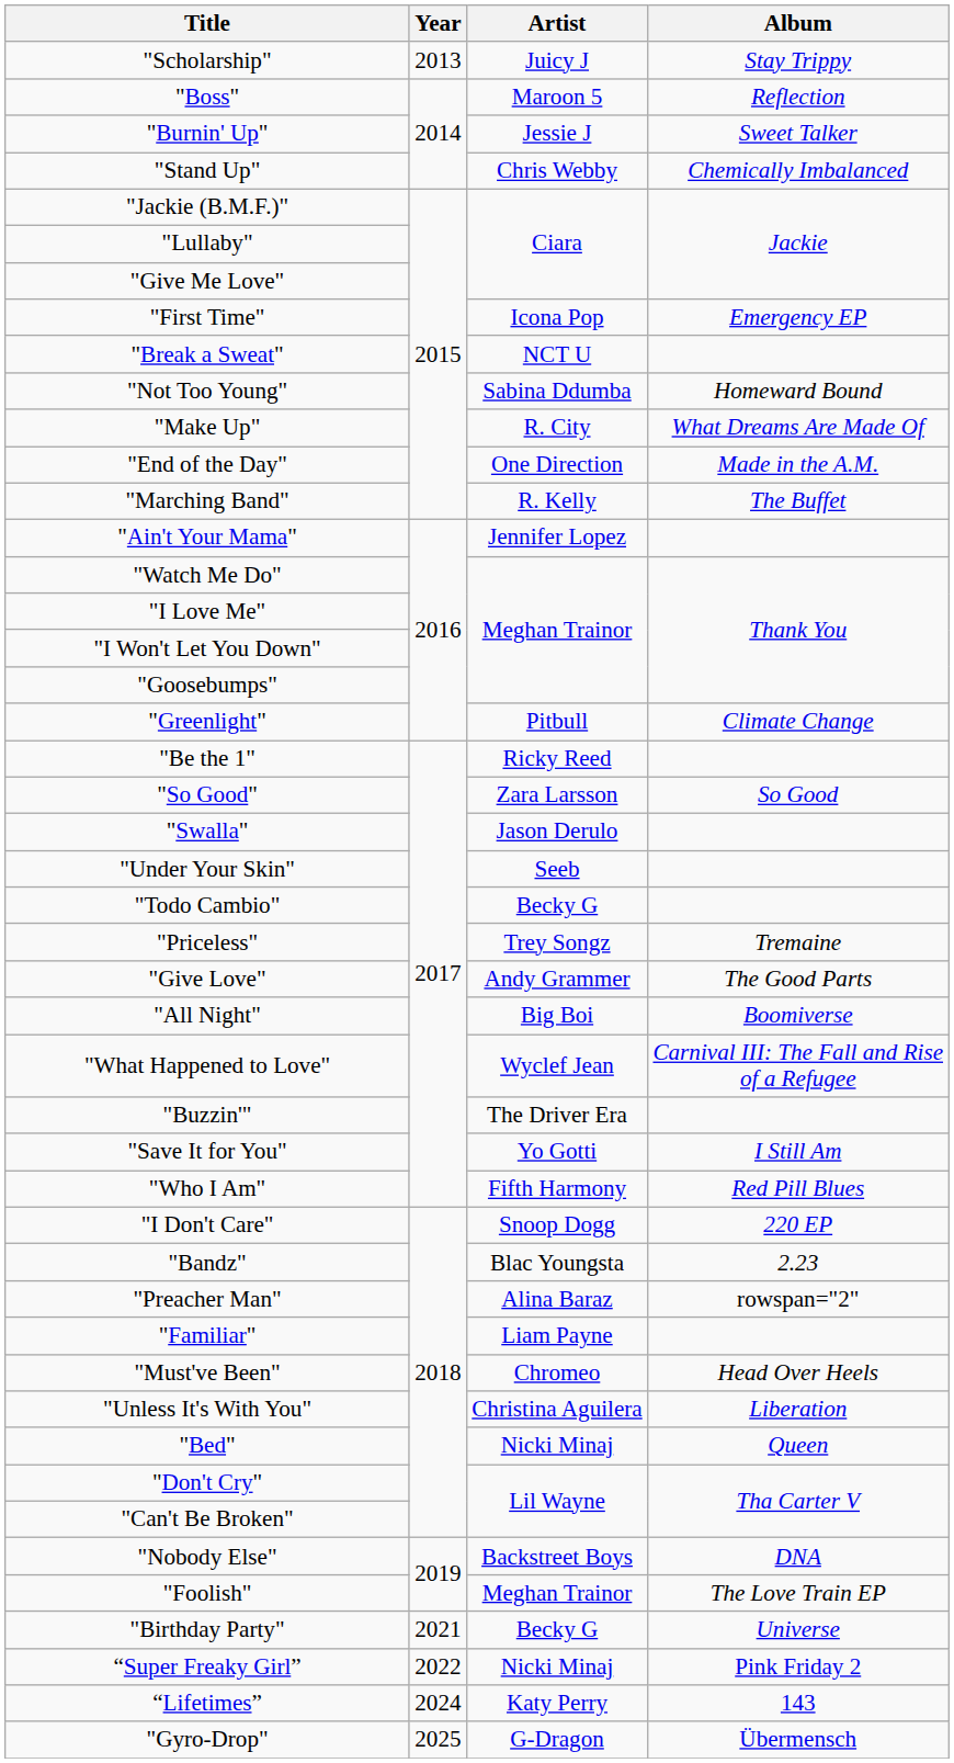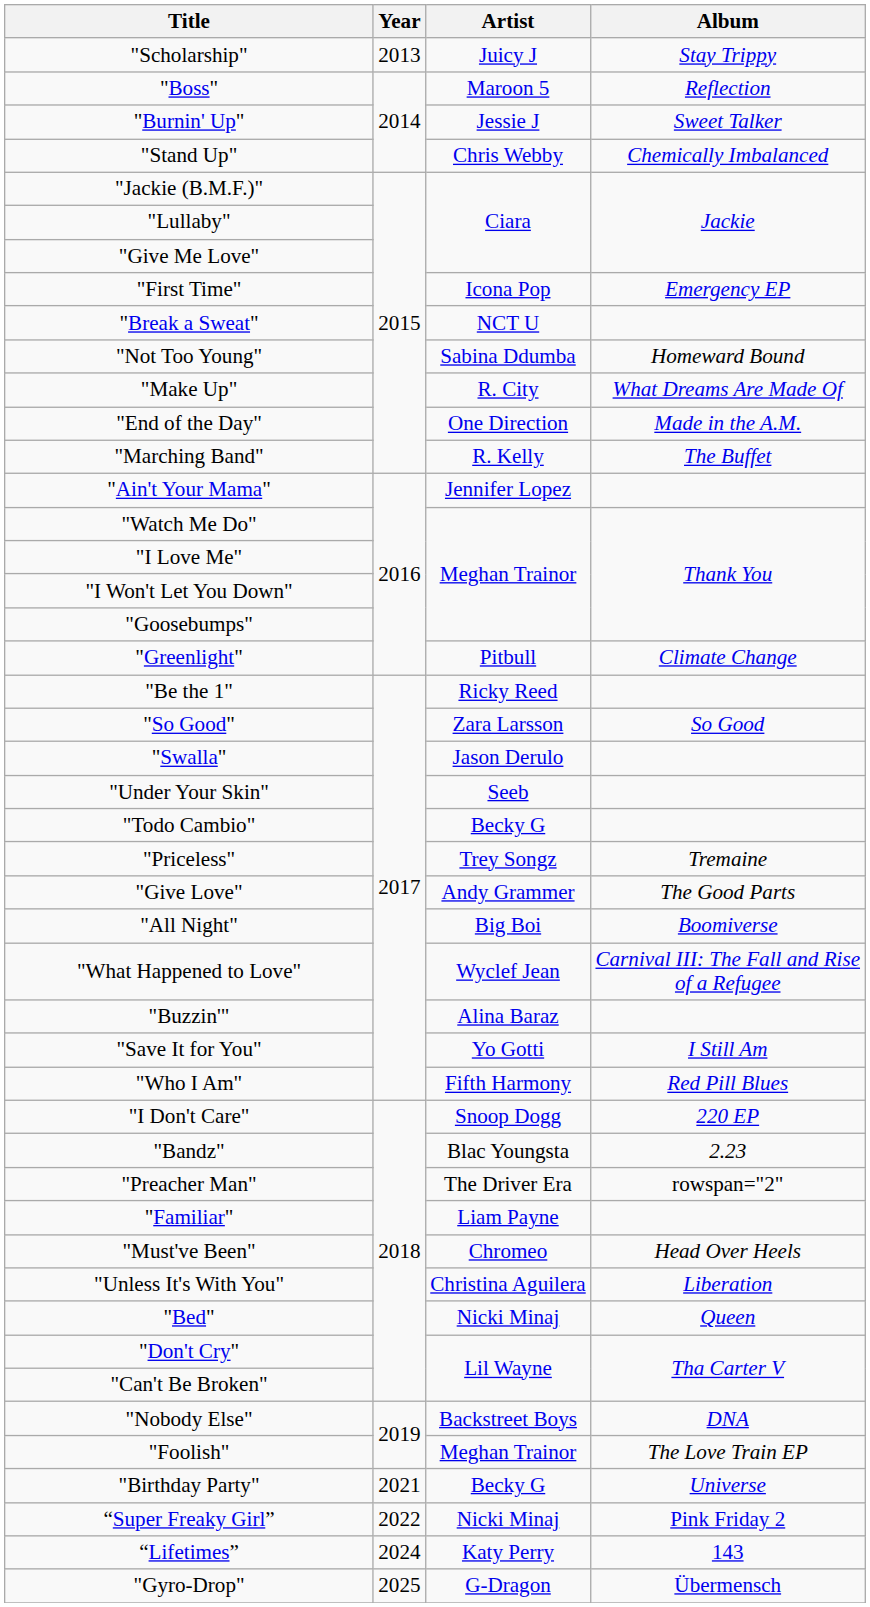"Buzzin'" | Artist: The Driver Era -> Alina Baraz
"Preacher Man" | Artist: Alina Baraz -> The Driver Era
